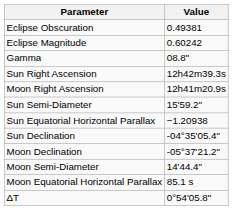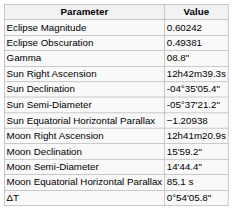rows swapped: Eclipse Magnitude <-> Eclipse Obscuration
rows swapped: Sun Declination <-> Moon Right Ascension
Sun Semi-Diameter | Value: 15'59.2" -> -05°37'21.2"
Moon Declination | Value: -05°37'21.2" -> 15'59.2"
